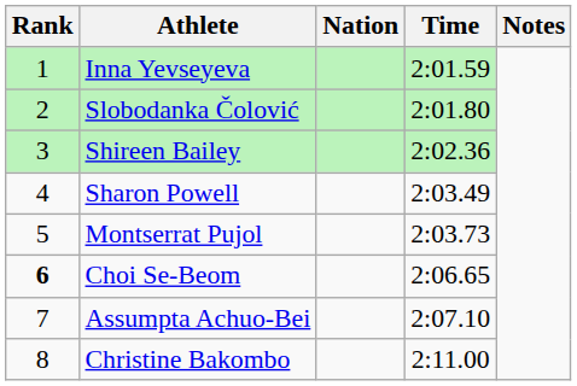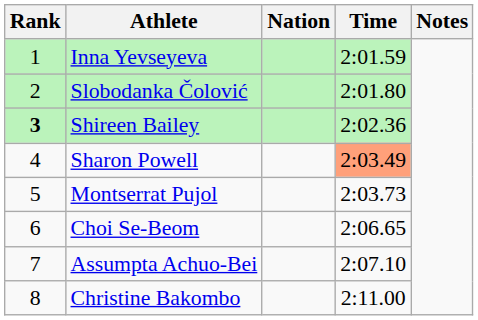Shireen Bailey | Rank: normal -> bold
Sharon Powell | Time: no background -> lightsalmon background
Choi Se-Beom | Rank: bold -> normal
